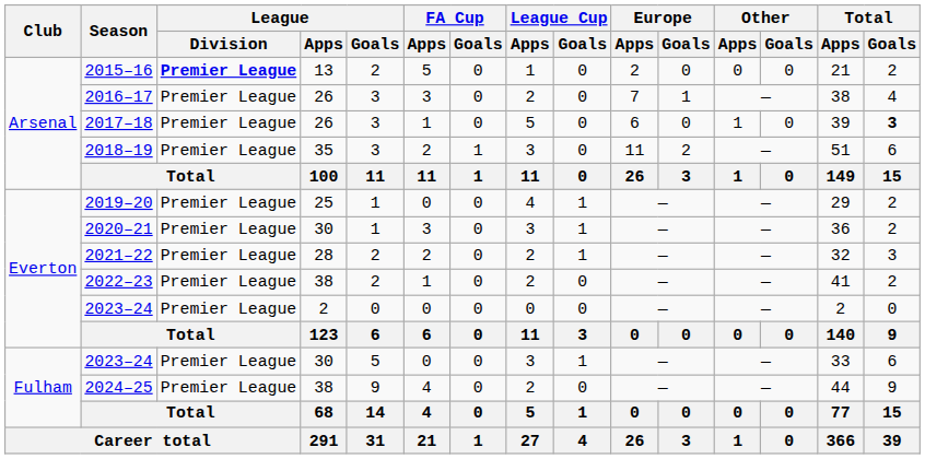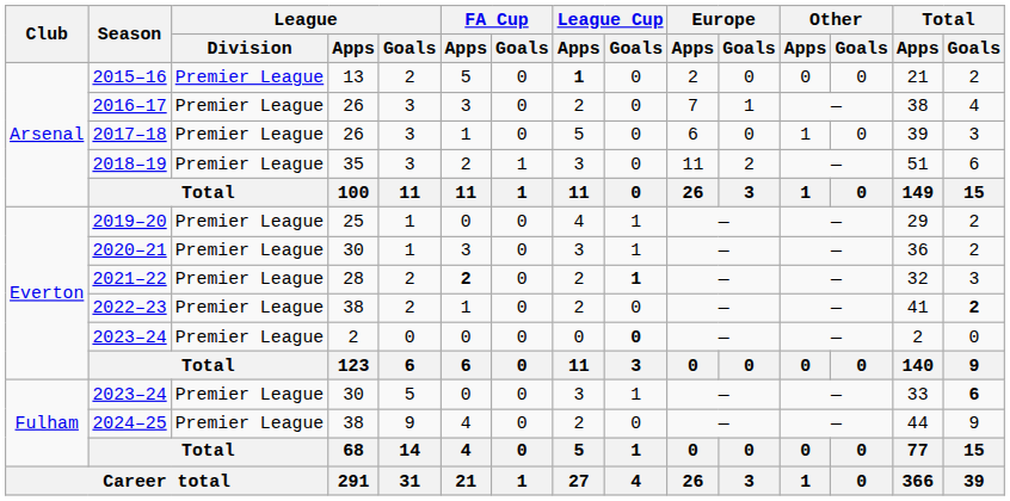2015–16 | League / Division: bold -> normal
2015–16 | League Cup / Apps: normal -> bold
2017–18 | Total / Goals: bold -> normal
2021–22 | FA Cup / Apps: normal -> bold
2021–22 | League Cup / Goals: normal -> bold
2022–23 | Total / Goals: normal -> bold
2023–24 / 2 | League Cup / Goals: normal -> bold
2023–24 / 30 | Total / Goals: normal -> bold
